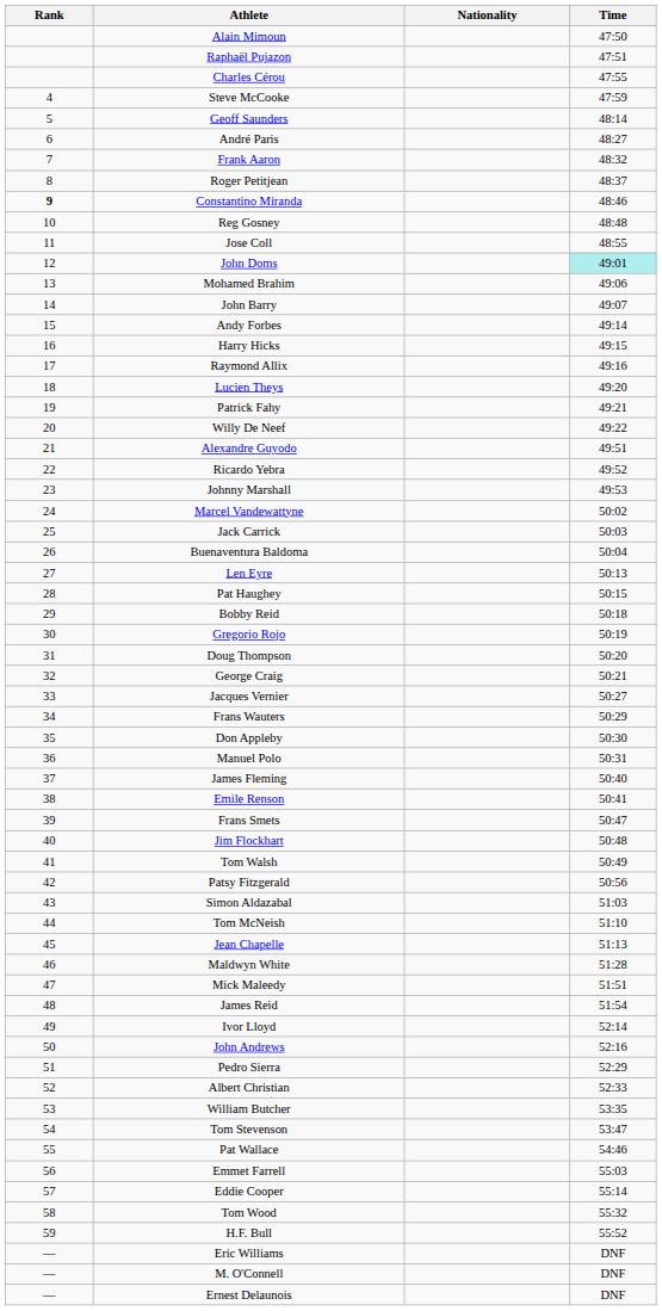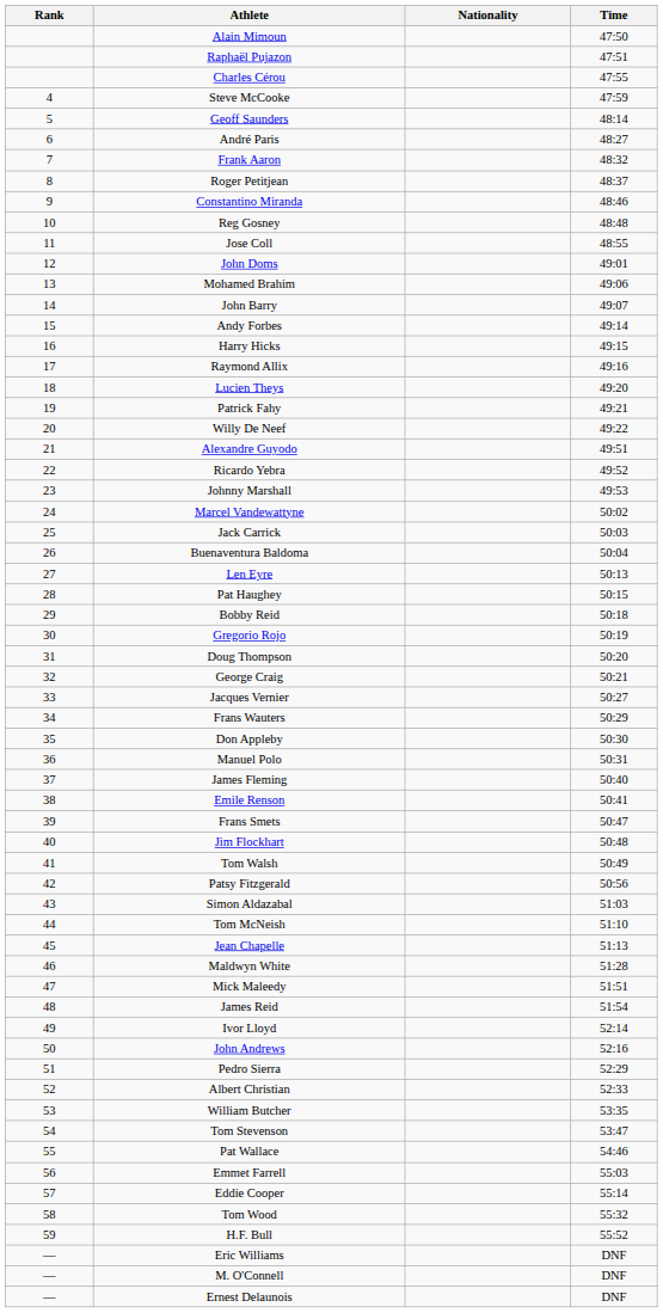Constantino Miranda | Rank: bold -> normal
John Doms | Time: paleturquoise background -> no background
